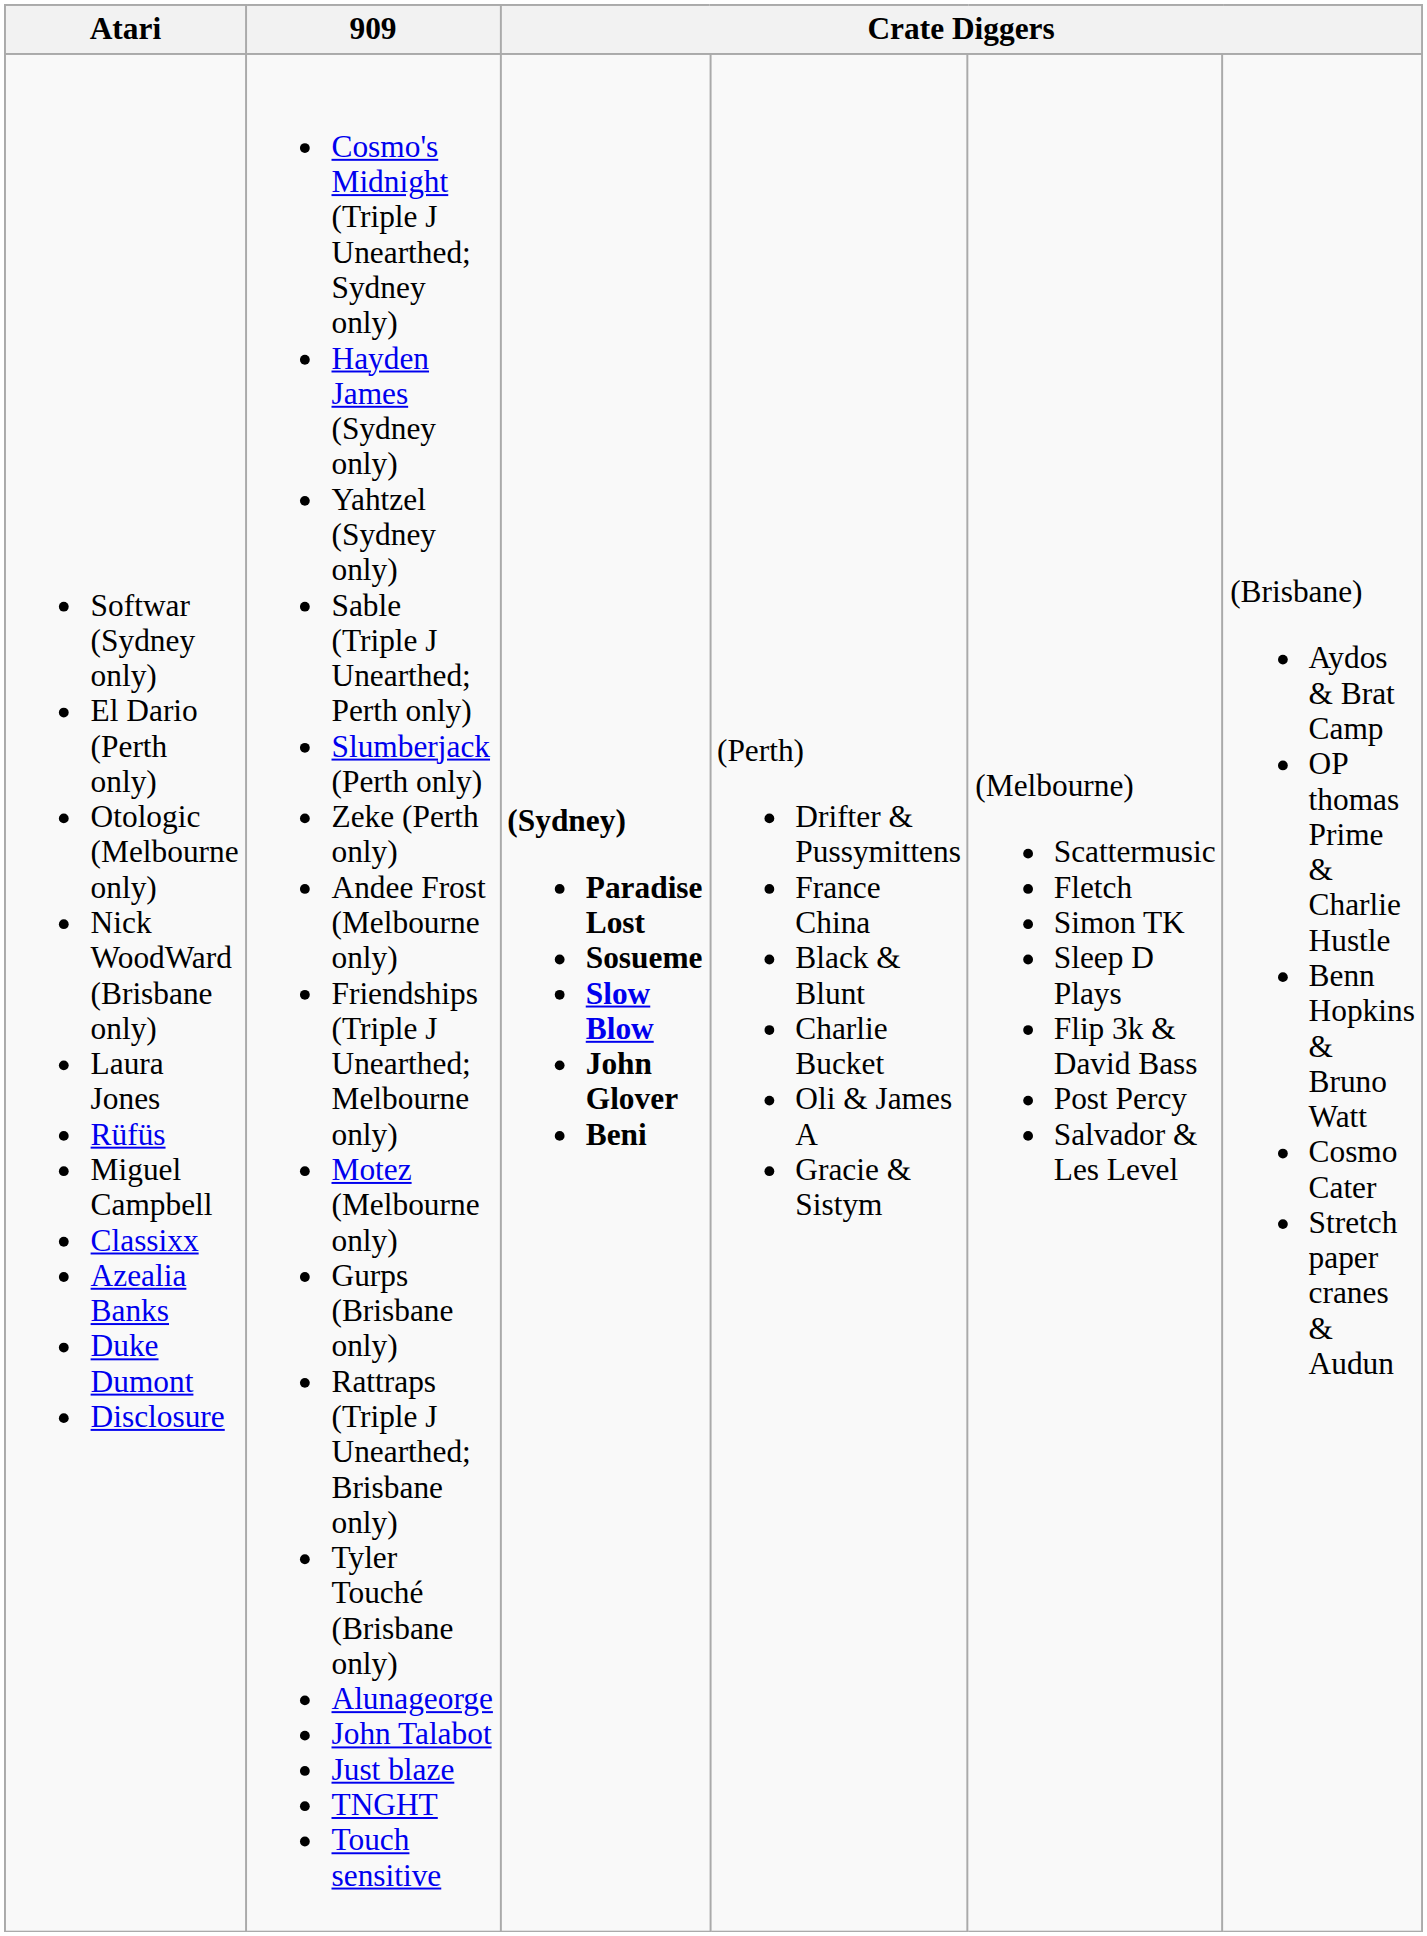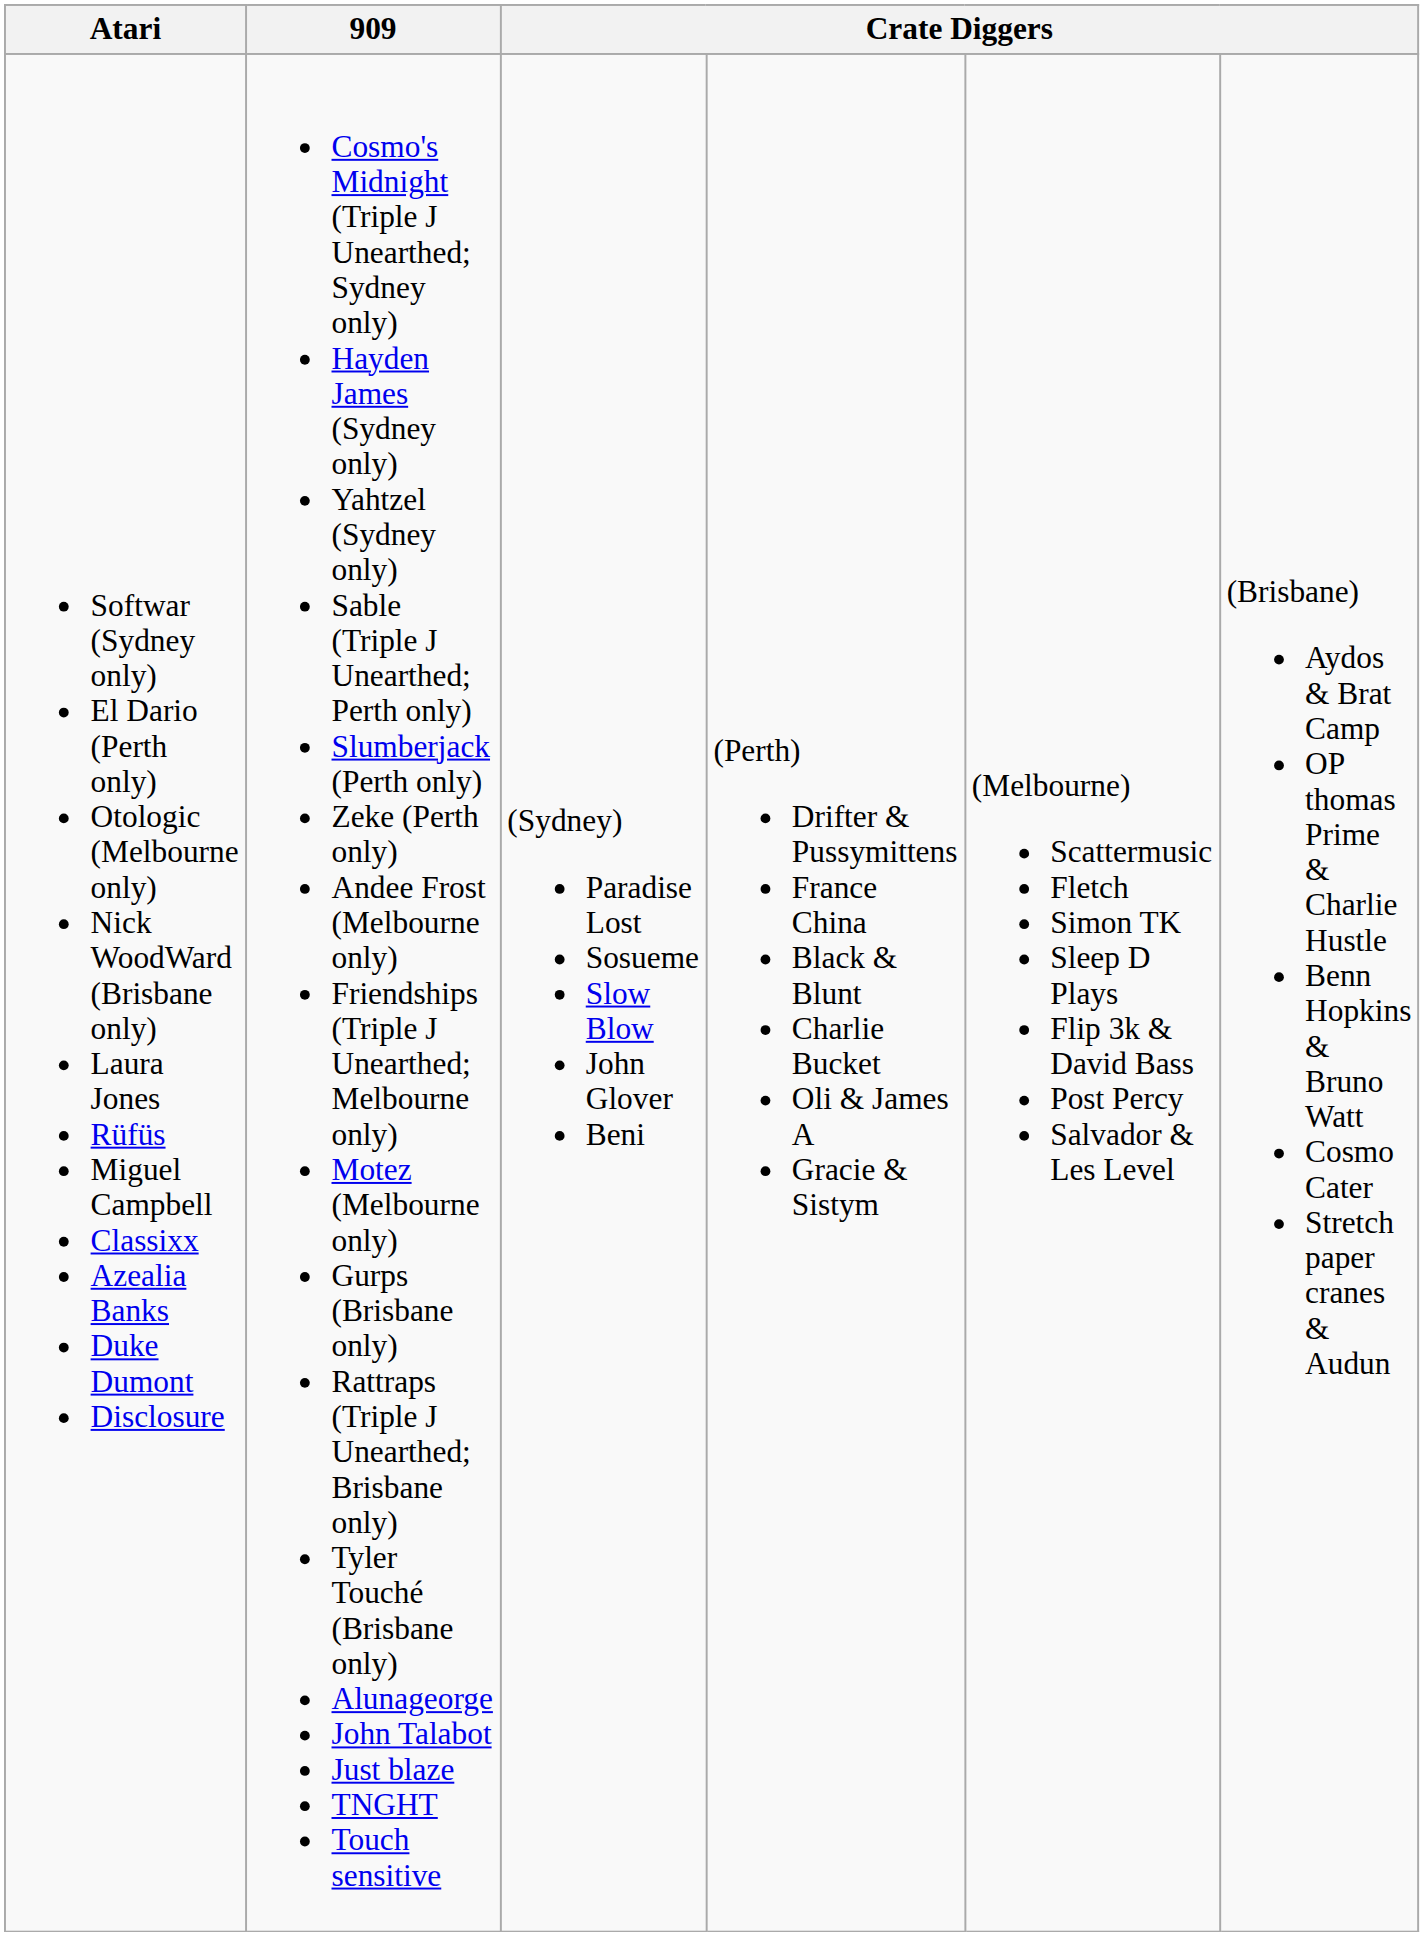row 2 | column 3: bold -> normal
